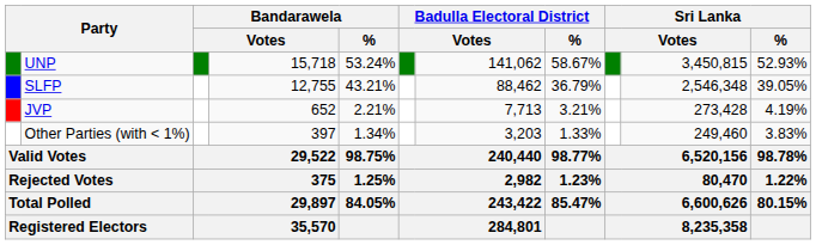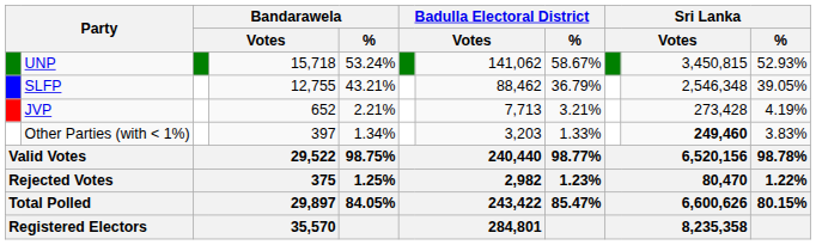Other Parties (with < 1%) | column 10: normal -> bold
